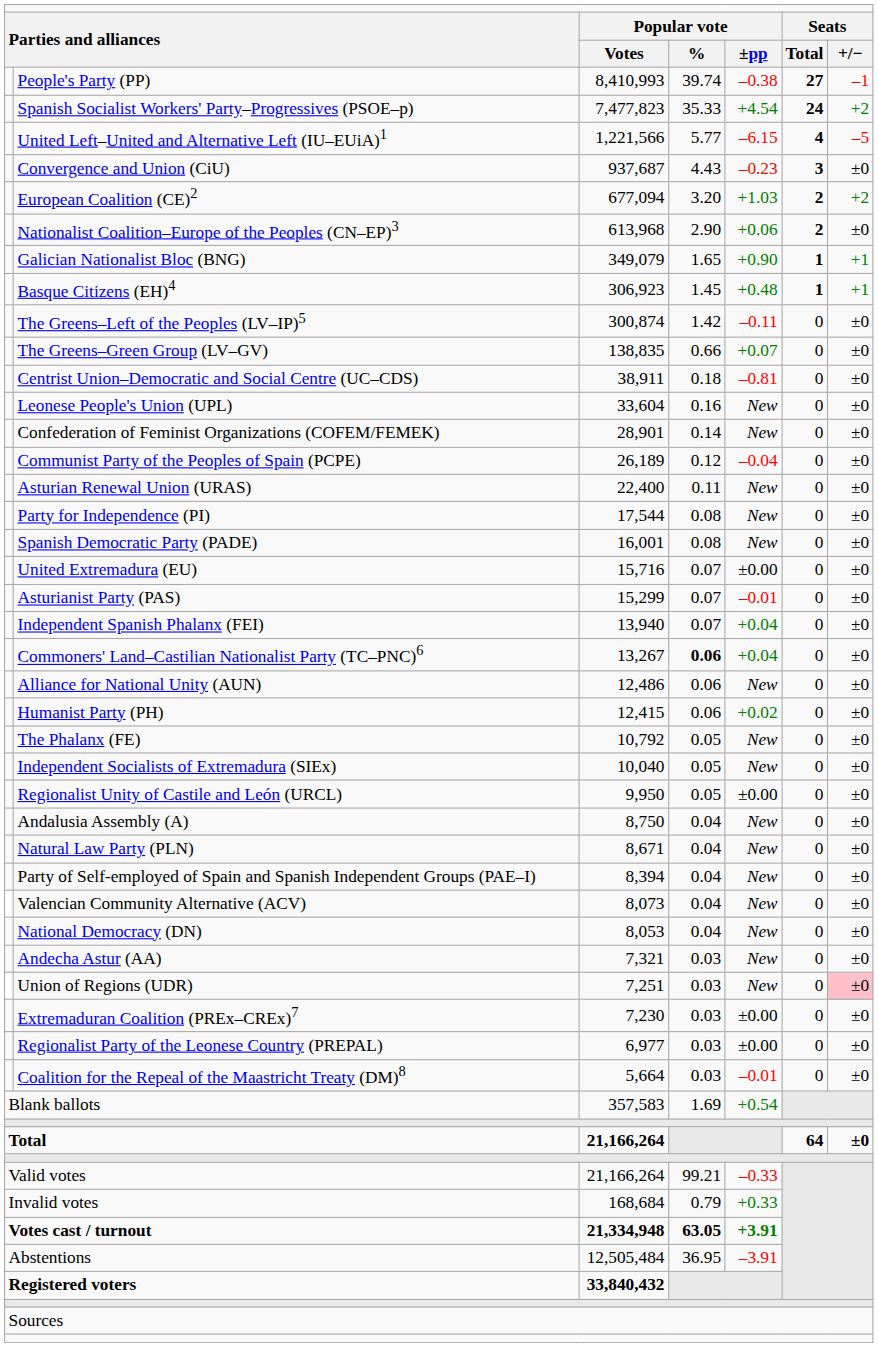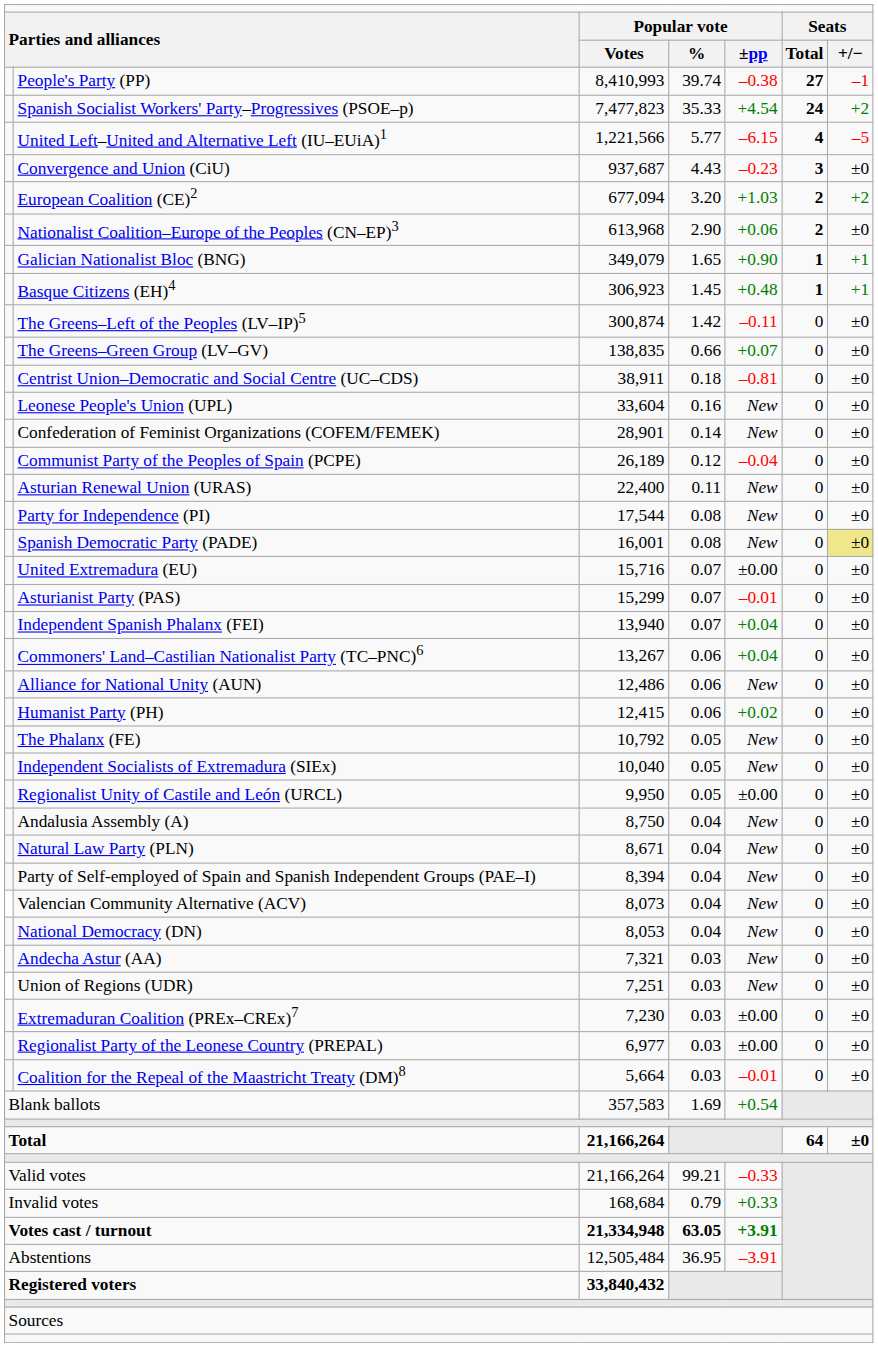Spanish Democratic Party (PADE) | column 7: no background -> khaki background
Commoners' Land–Castilian Nationalist Party (TC–PNC)6 | column 4: bold -> normal
Union of Regions (UDR) | column 7: pink background -> no background
